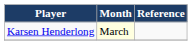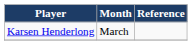Karsen Henderlong | Month: lightyellow background -> no background
